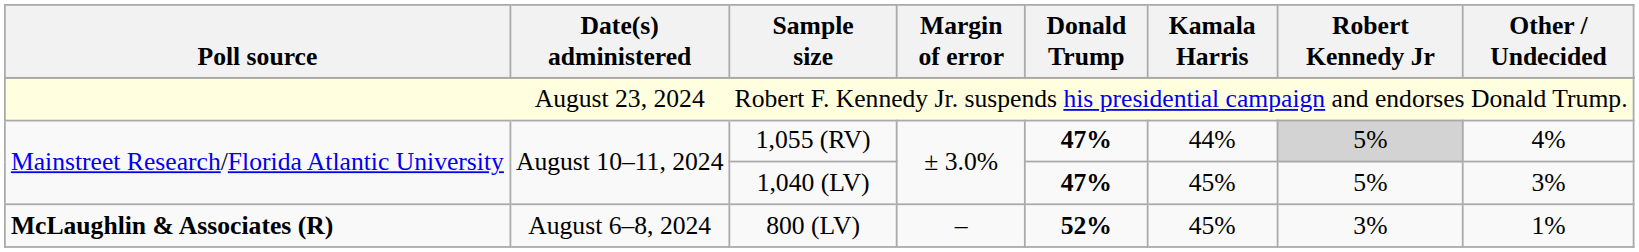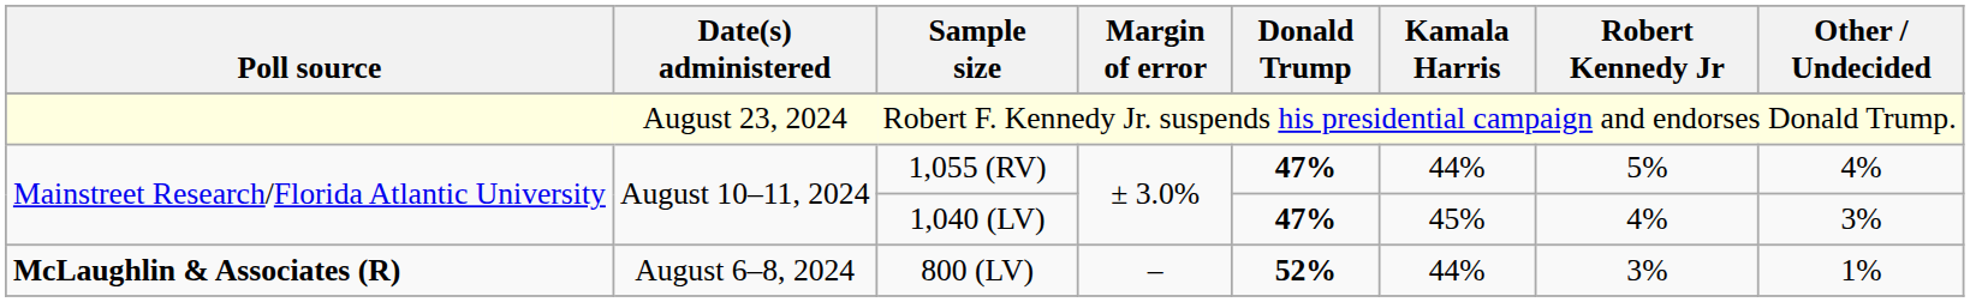1,055 (RV) | Robert Kennedy Jr: lightgrey background -> no background
1,040 (LV) | Robert Kennedy Jr: 5% -> 4%
800 (LV) | Kamala Harris: 45% -> 44%
